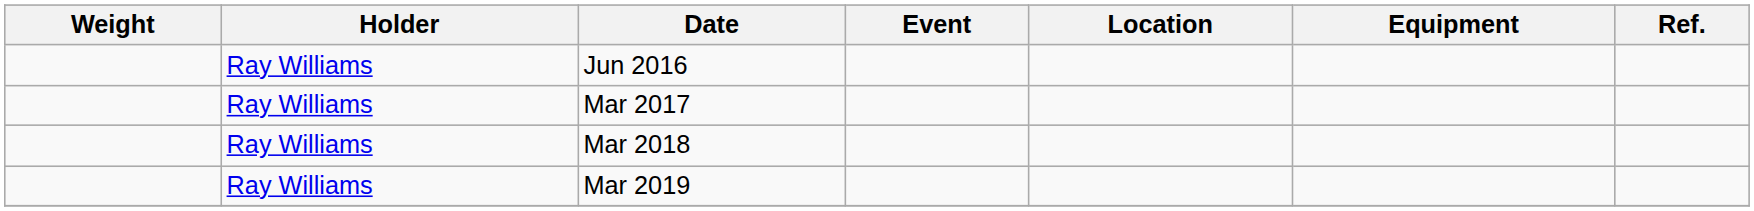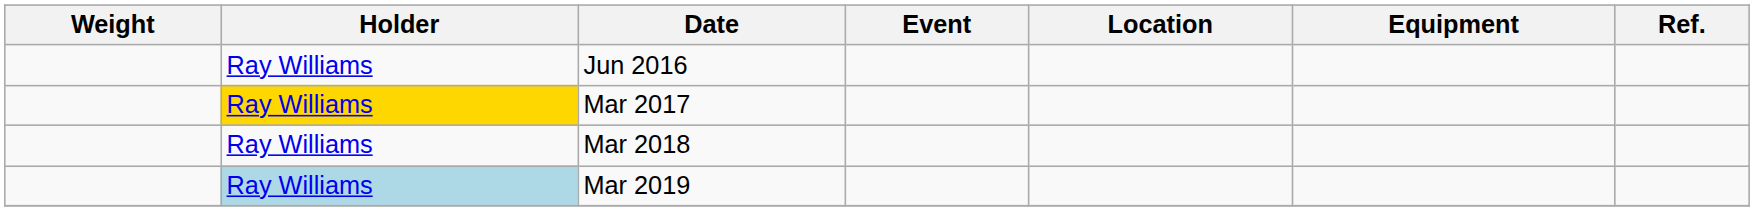Mar 2017 | Holder: no background -> gold background
Mar 2019 | Holder: no background -> lightblue background
